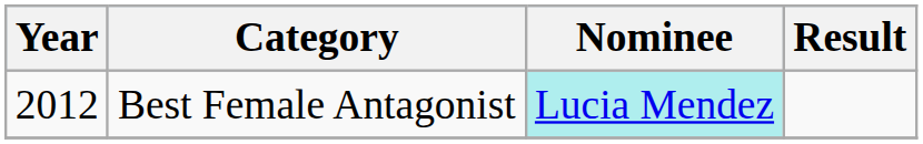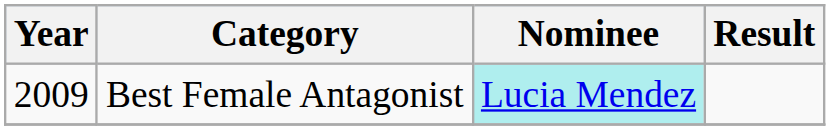Best Female Antagonist | Year: 2012 -> 2009
